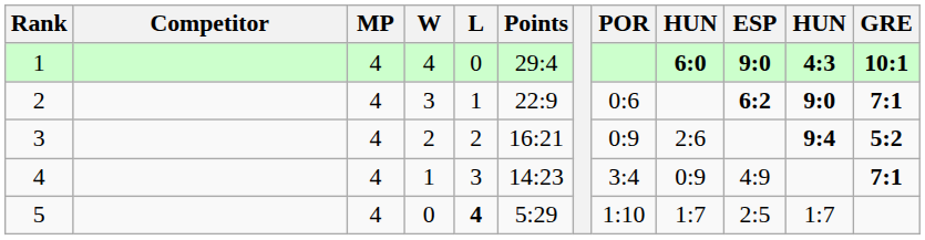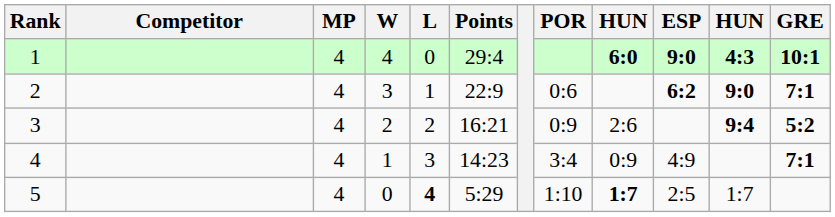5 | column 9: normal -> bold
